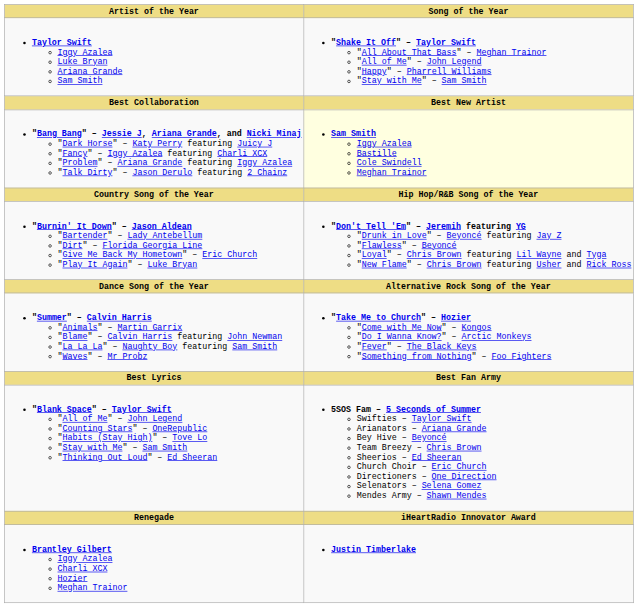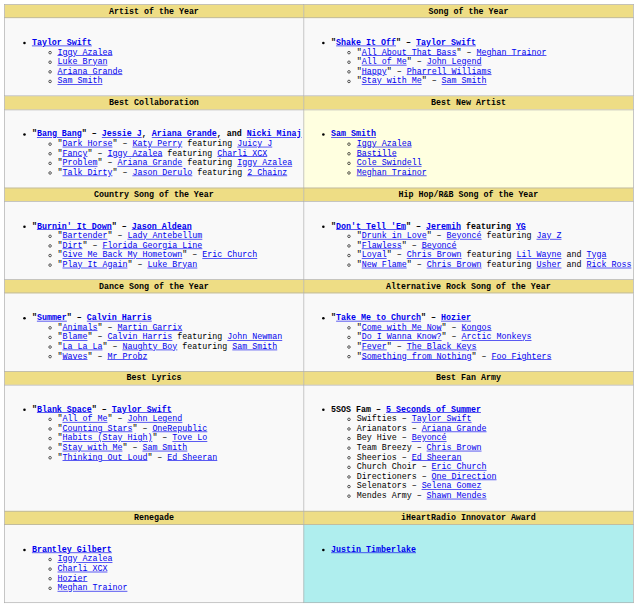row 12 | Song of the Year: no background -> paleturquoise background
